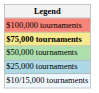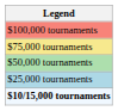row 3 | column 1: bold -> normal
row 6 | column 1: normal -> bold
